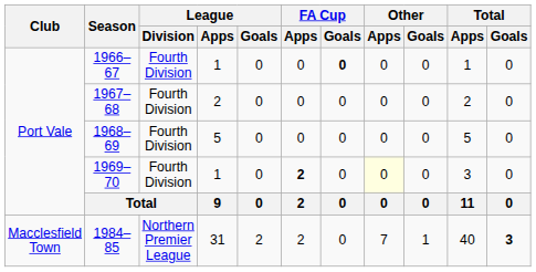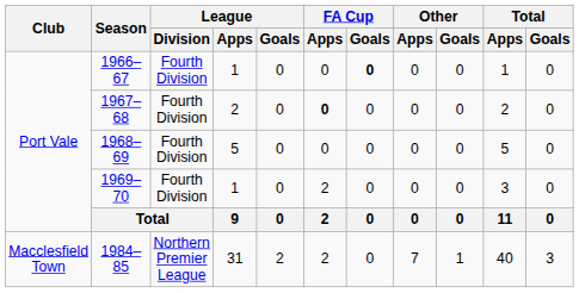1967–68 | FA Cup / Apps: normal -> bold
1969–70 | FA Cup / Apps: bold -> normal
1969–70 | Other / Apps: lightyellow background -> no background
1984–85 | Total / Goals: bold -> normal
